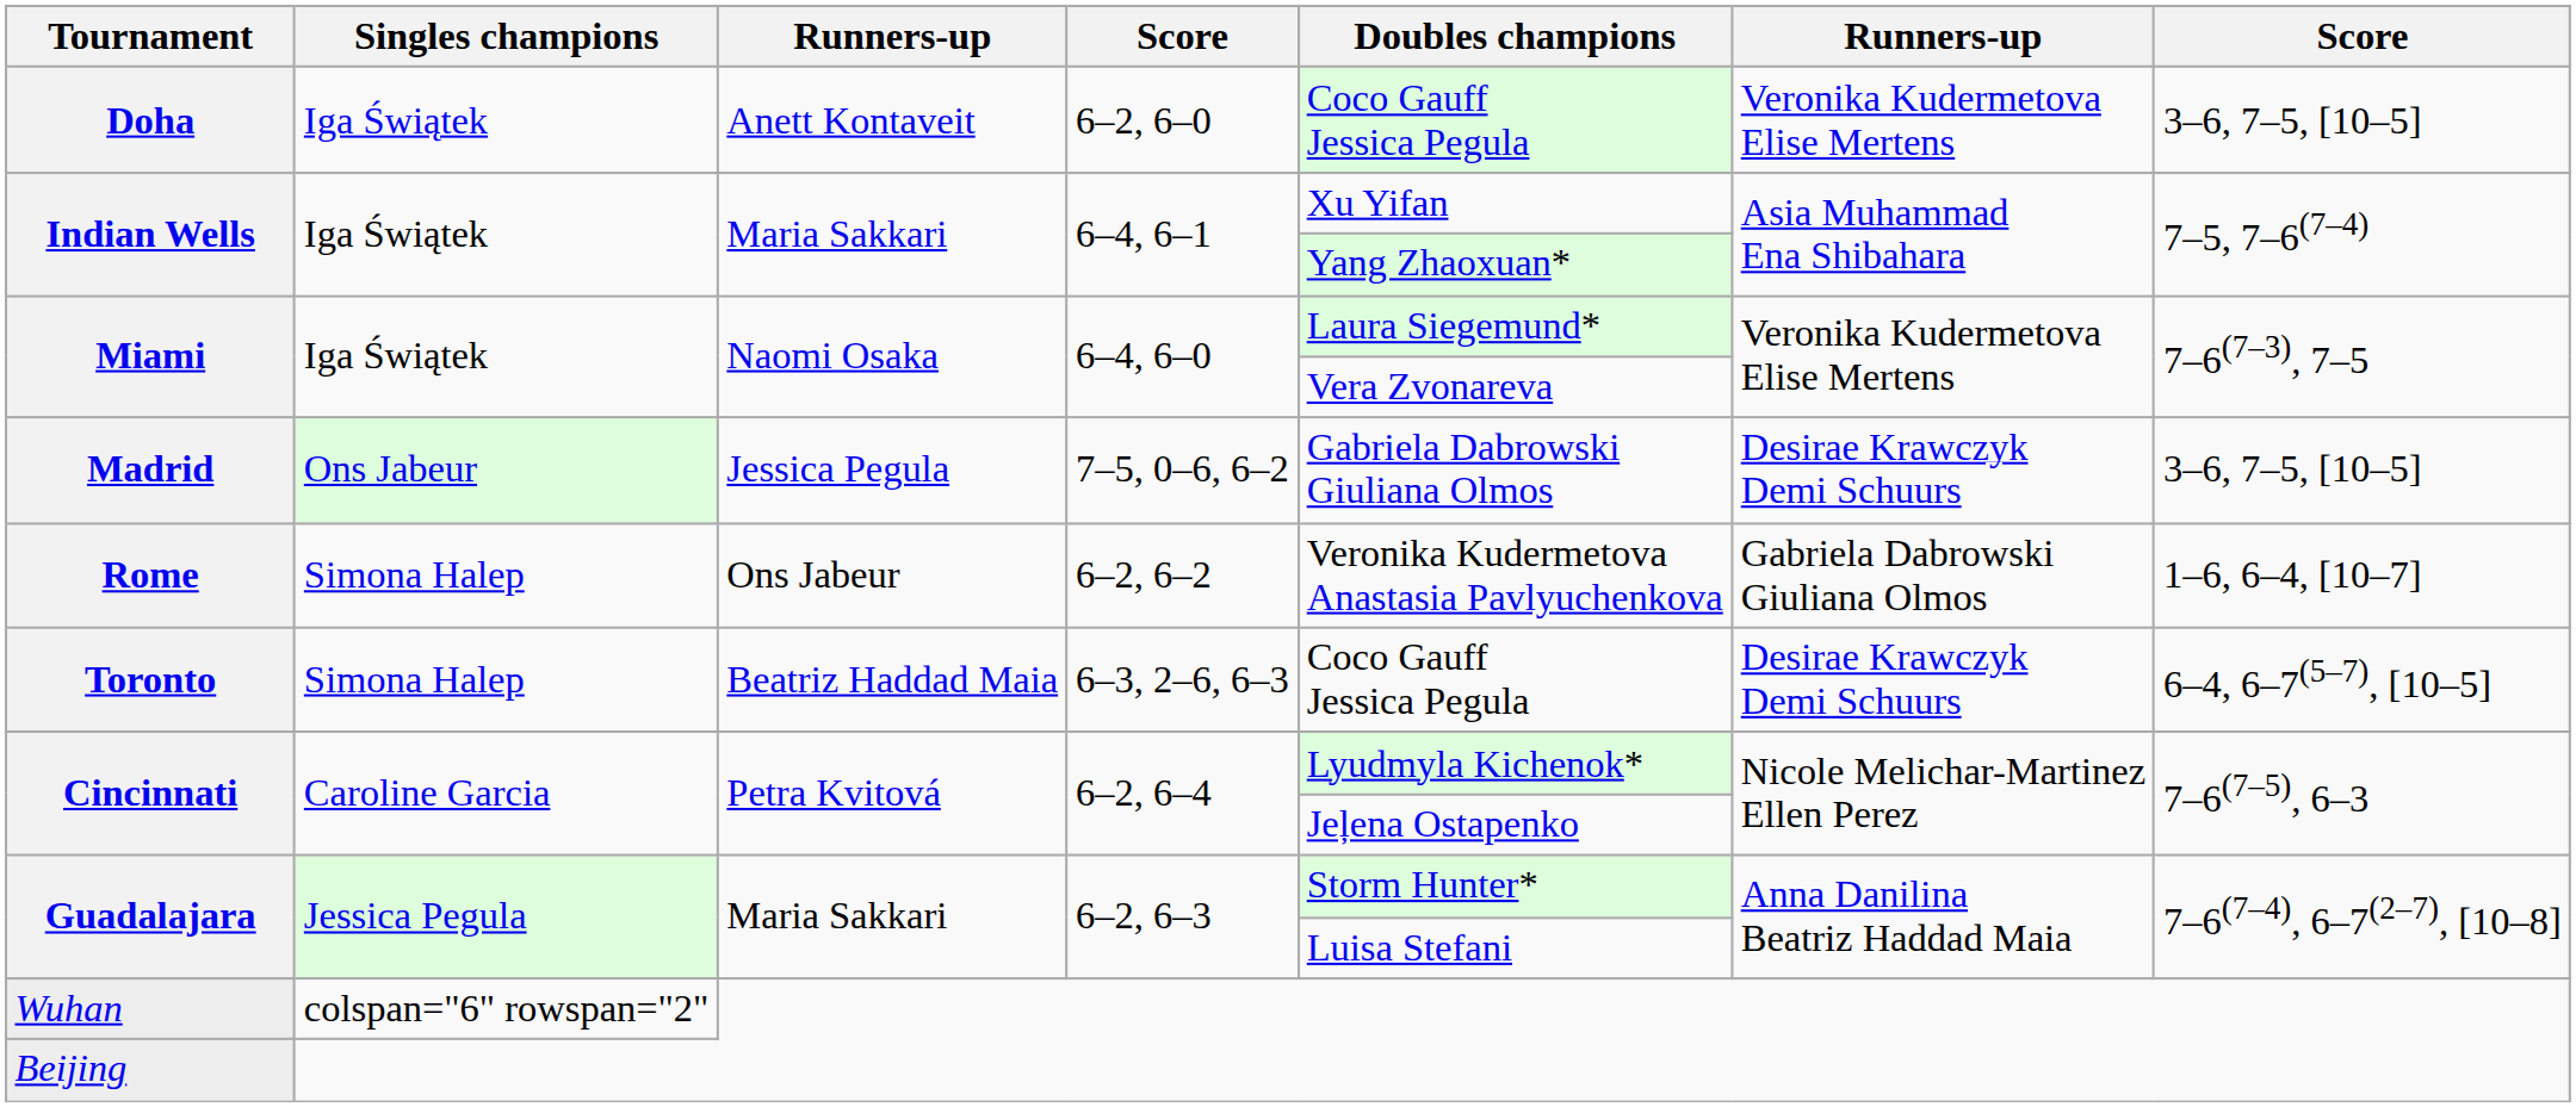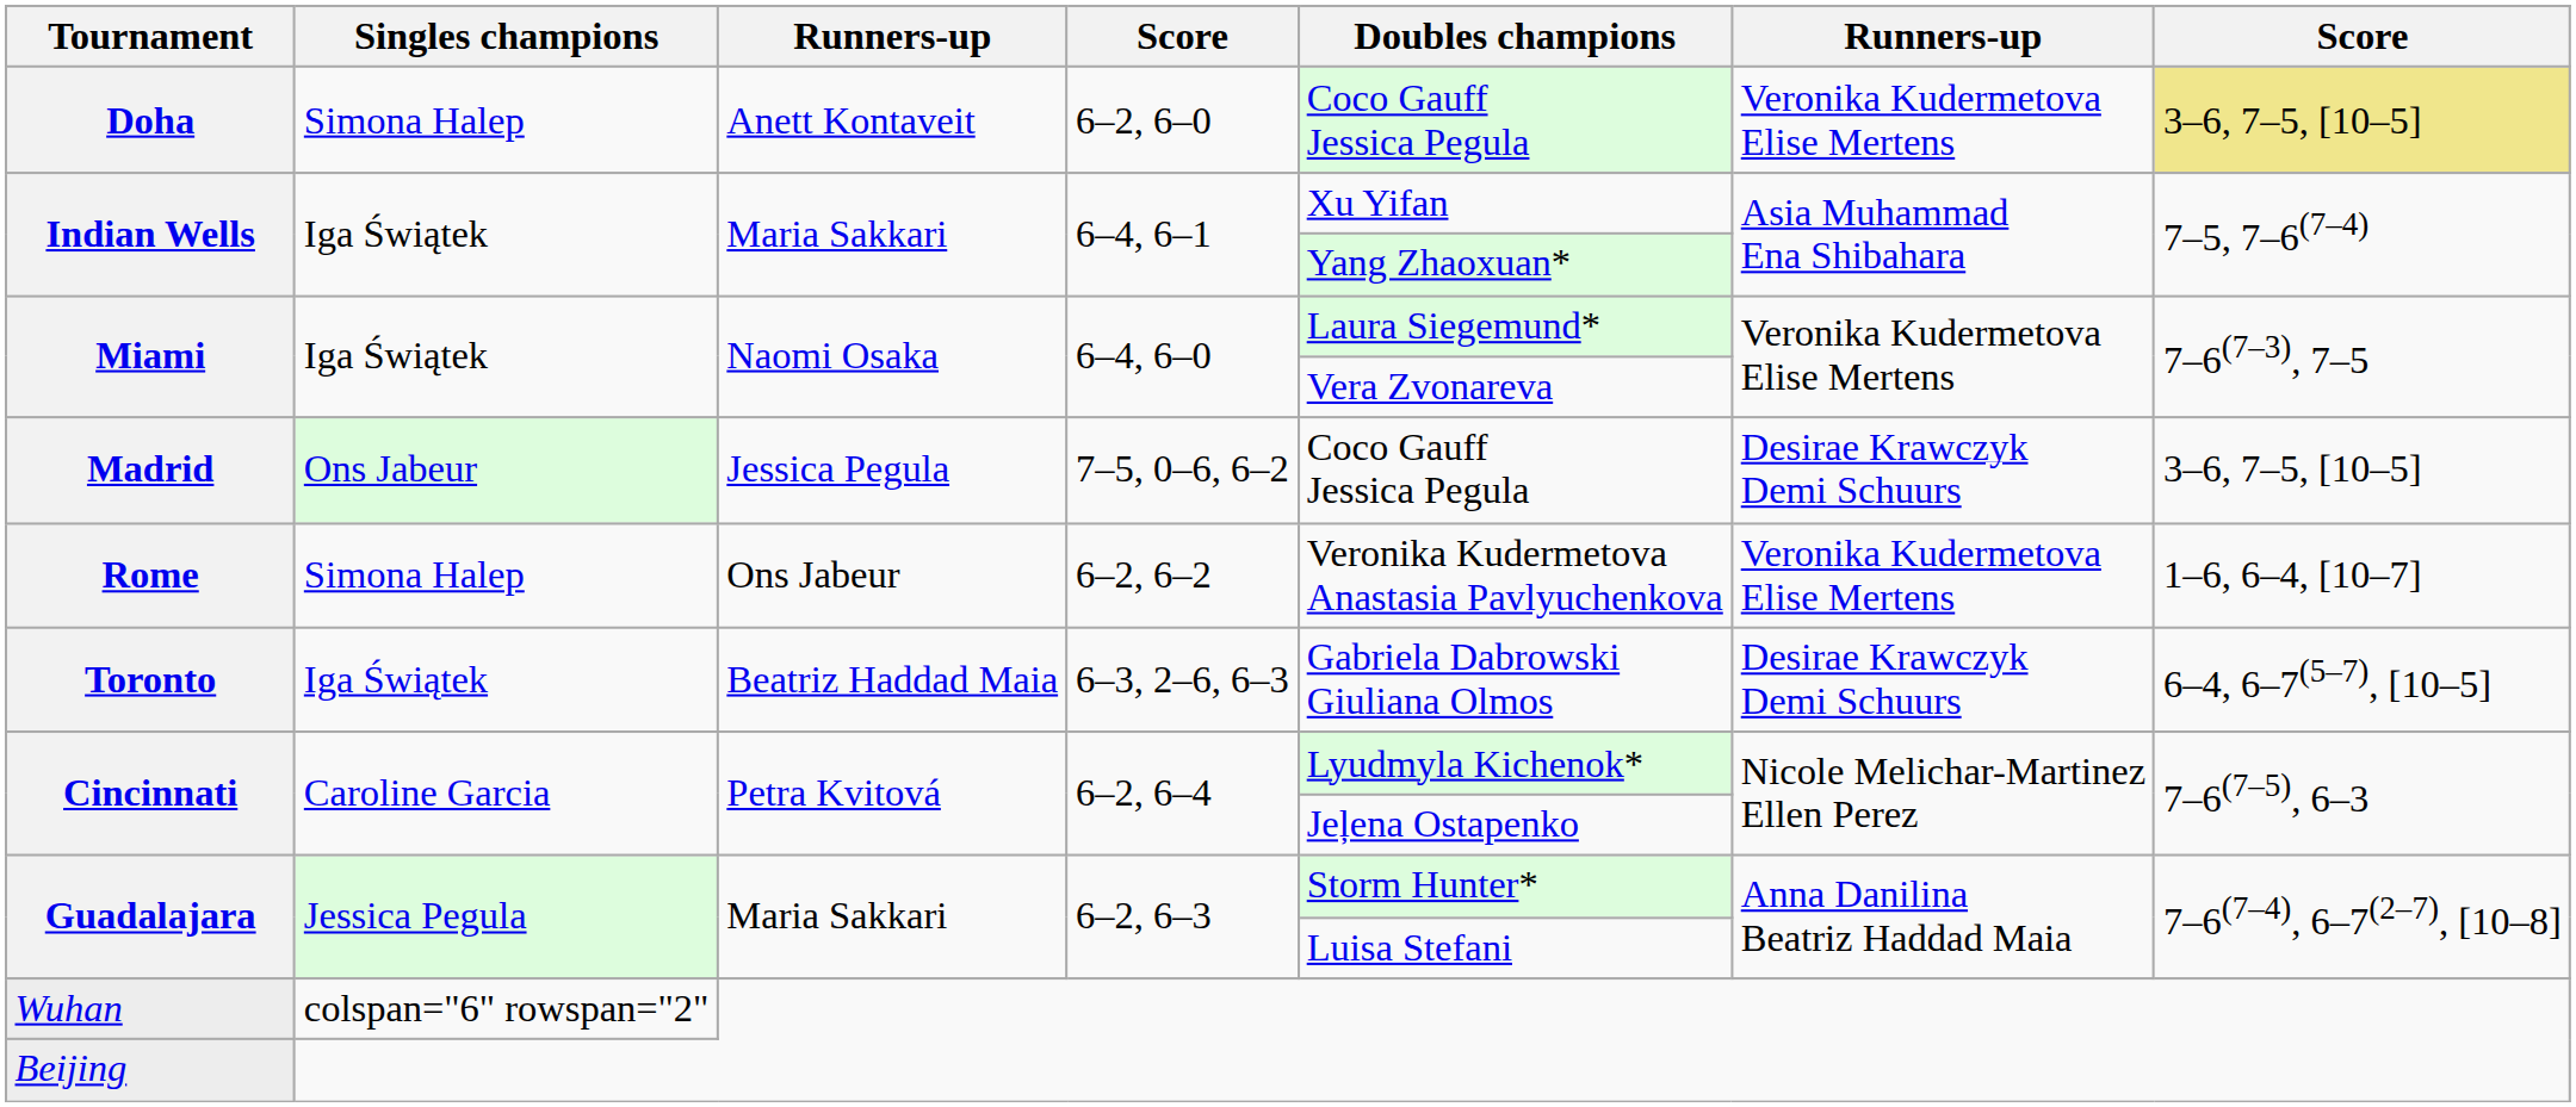Doha | Singles champions: Iga Świątek -> Simona Halep
Doha | column 7: no background -> khaki background
Madrid | Doubles champions: Gabriela Dabrowski Giuliana Olmos -> Coco Gauff Jessica Pegula
Rome | column 6: Gabriela Dabrowski Giuliana Olmos -> Veronika Kudermetova Elise Mertens
Toronto | Singles champions: Simona Halep -> Iga Świątek
Toronto | Doubles champions: Coco Gauff Jessica Pegula -> Gabriela Dabrowski Giuliana Olmos
